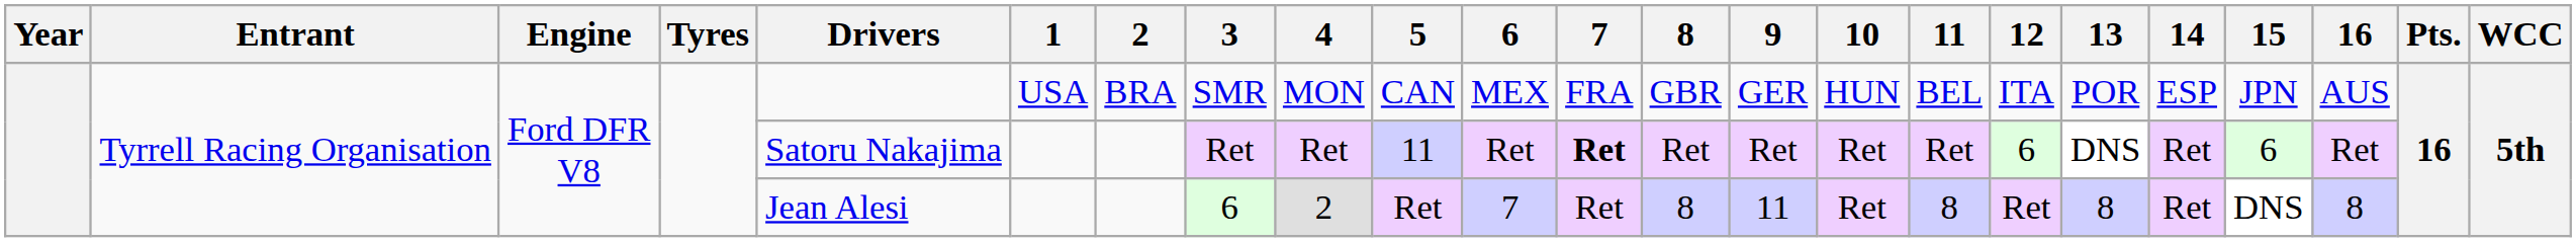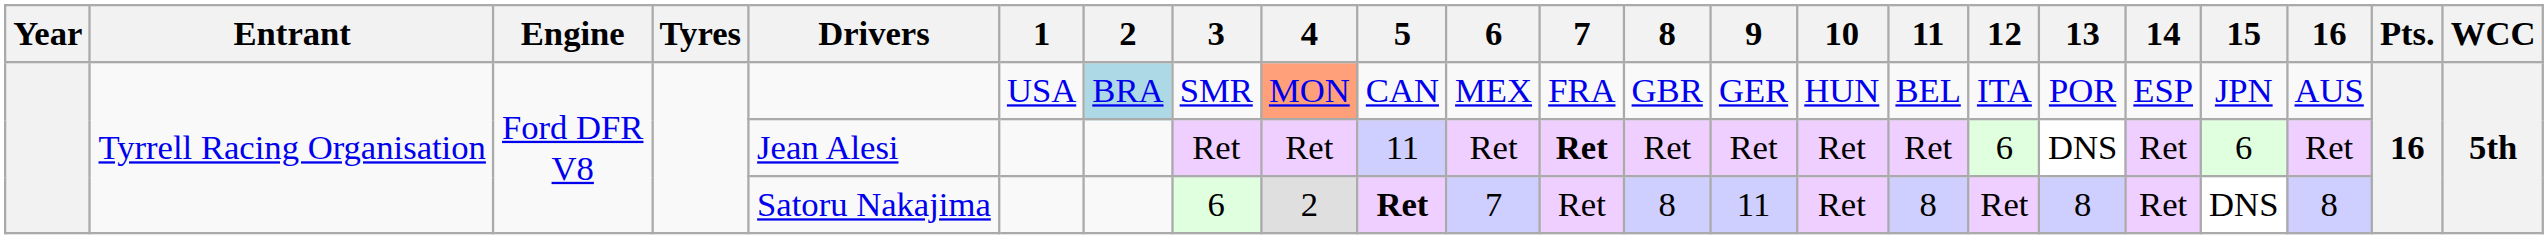row 2 | 2: no background -> lightblue background
row 2 | 4: no background -> lightsalmon background
row 3 | Drivers: Satoru Nakajima -> Jean Alesi
row 4 | Drivers: Jean Alesi -> Satoru Nakajima
row 4 | 5: normal -> bold
